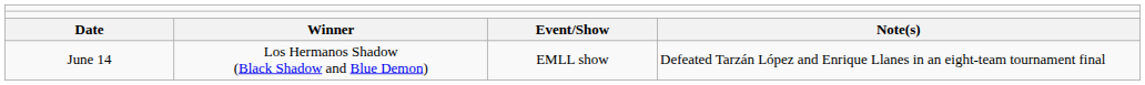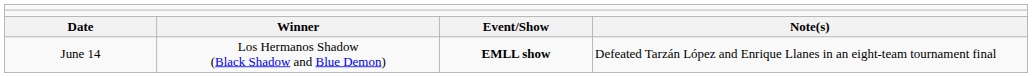June 14 | column 3: normal -> bold
